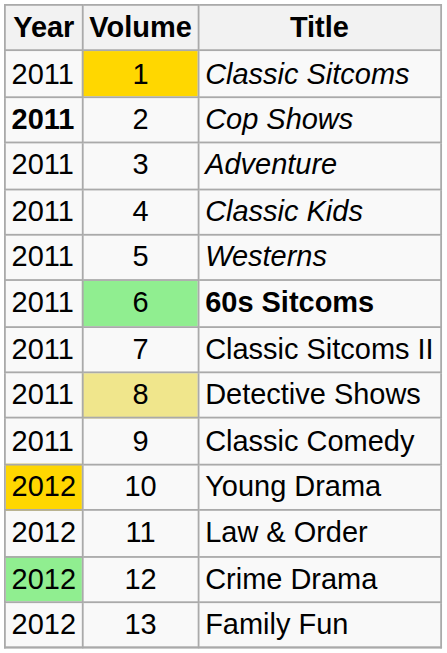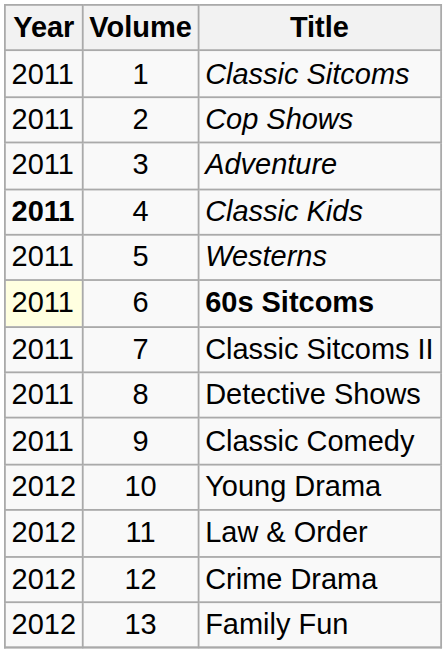Classic Sitcoms | Volume: gold background -> no background
Cop Shows | Year: bold -> normal
Classic Kids | Year: normal -> bold
60s Sitcoms | Year: no background -> lightyellow background
60s Sitcoms | Volume: lightgreen background -> no background
Detective Shows | Volume: khaki background -> no background
Young Drama | Year: gold background -> no background
Crime Drama | Year: lightgreen background -> no background
